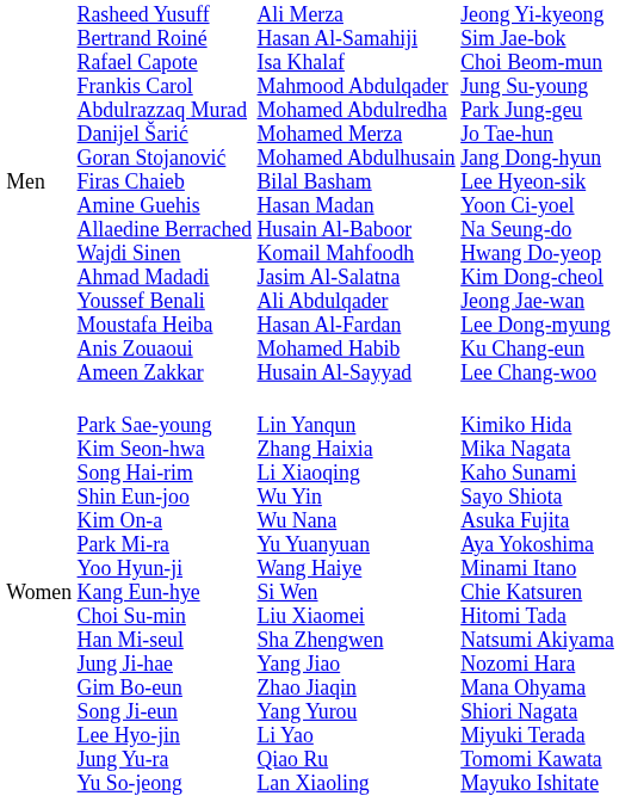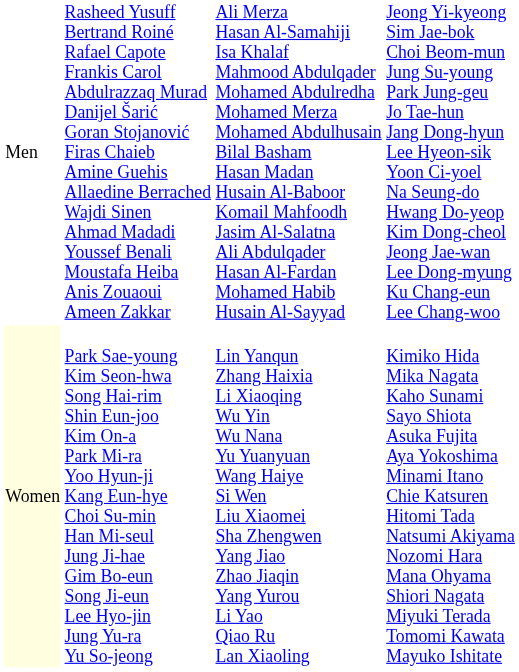Women | column 1: no background -> lightyellow background
